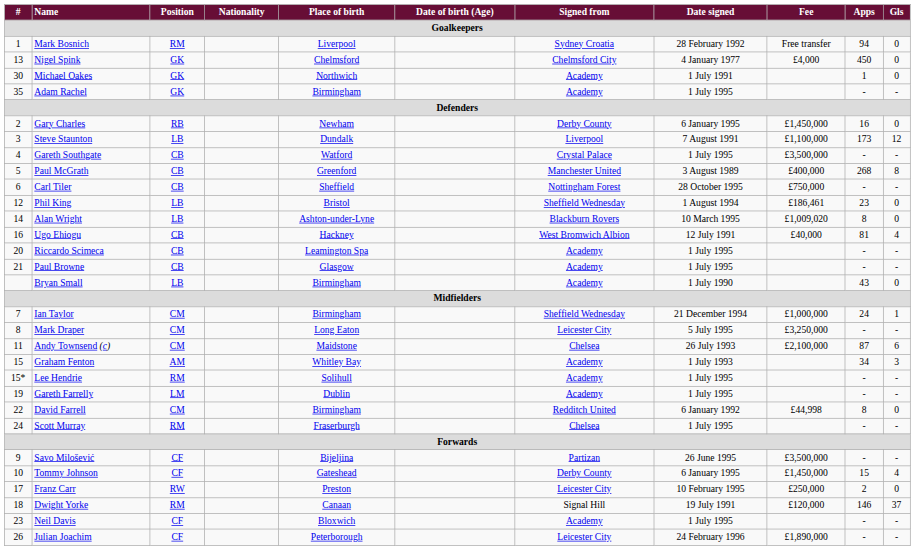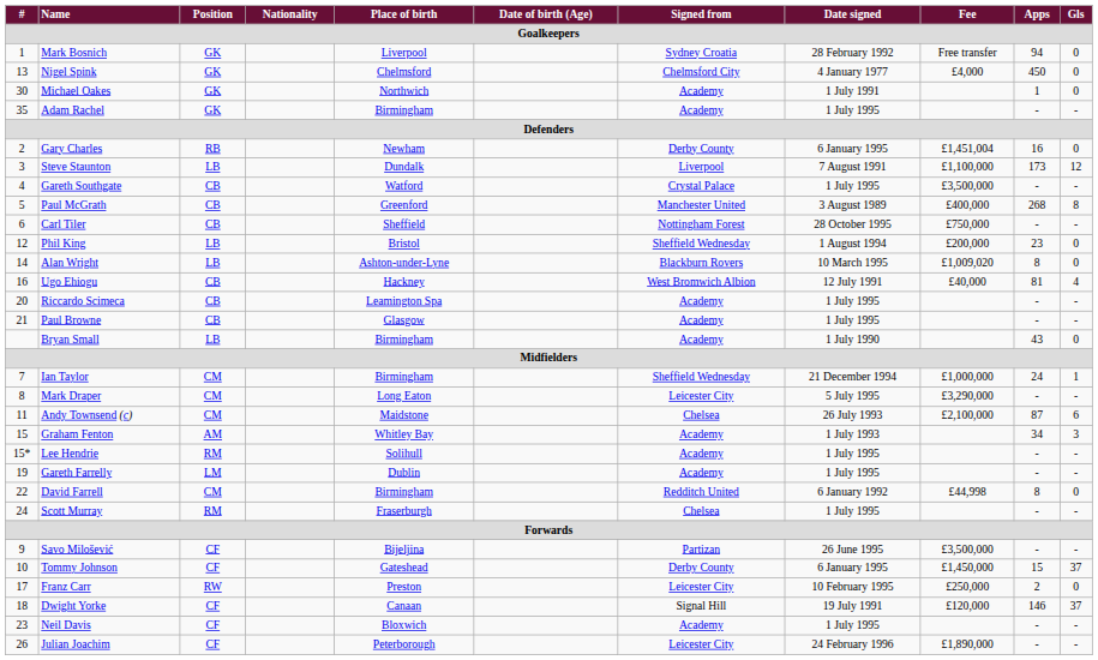Mark Bosnich | Position: RM -> GK
Gary Charles | Fee: £1,450,000 -> £1,451,004
Phil King | Fee: £186,461 -> £200,000
Mark Draper | Fee: £3,250,000 -> £3,290,000
Tommy Johnson | Gls: 4 -> 37
Dwight Yorke | Position: RM -> CF
